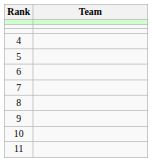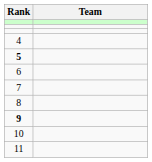row 6 | Rank: normal -> bold
row 10 | Rank: normal -> bold
